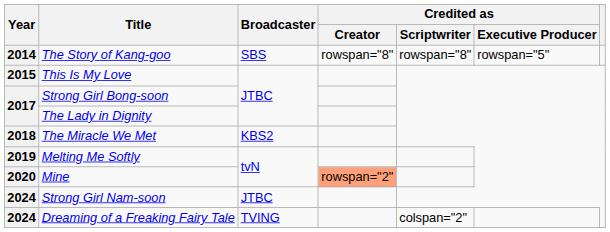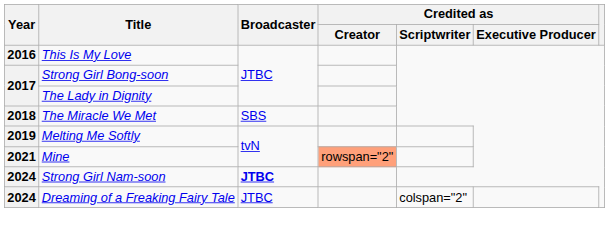- row: 2014 | The Story of Kang-goo | SBS | rowspan="8" | rowspan="8" | rowspan="5"
This Is My Love | Year: 2015 -> 2016
The Miracle We Met | Broadcaster: KBS2 -> SBS
Mine | Year: 2020 -> 2021
Strong Girl Nam-soon | Broadcaster: normal -> bold
Dreaming of a Freaking Fairy Tale | Broadcaster: TVING -> JTBC
